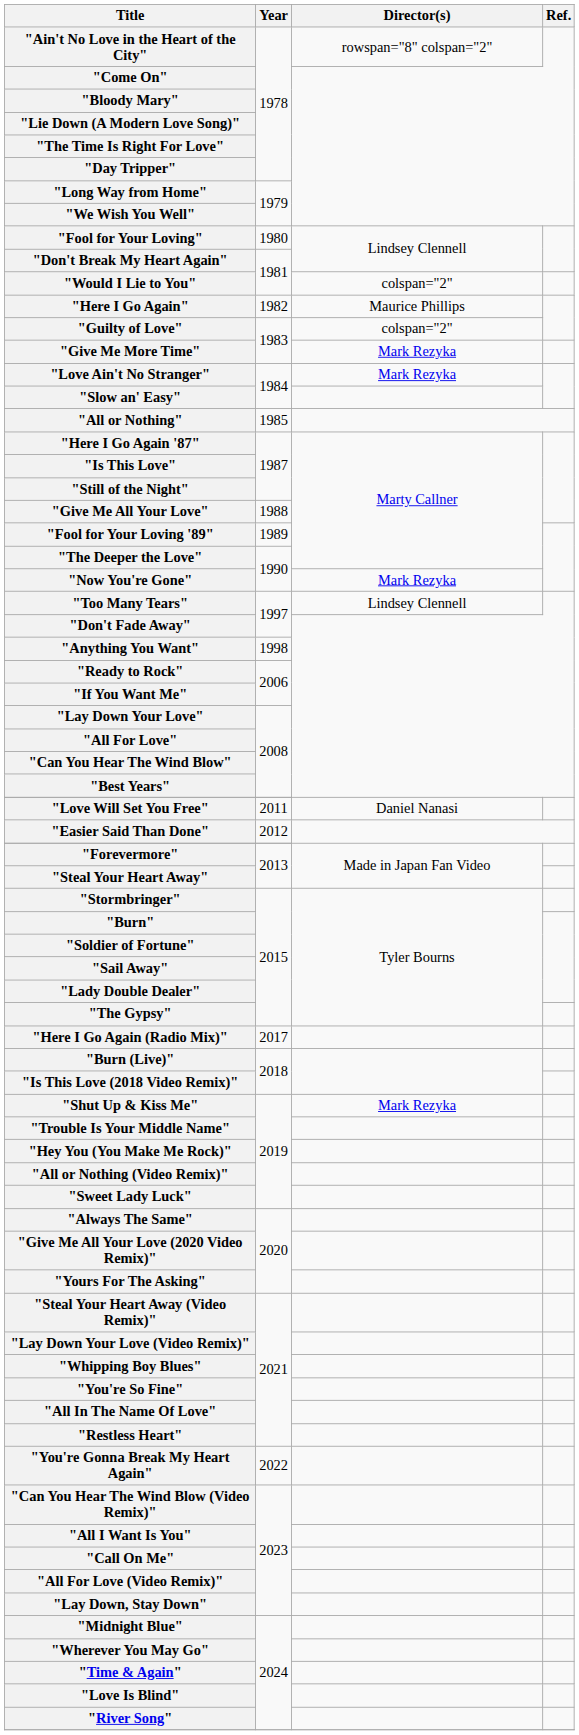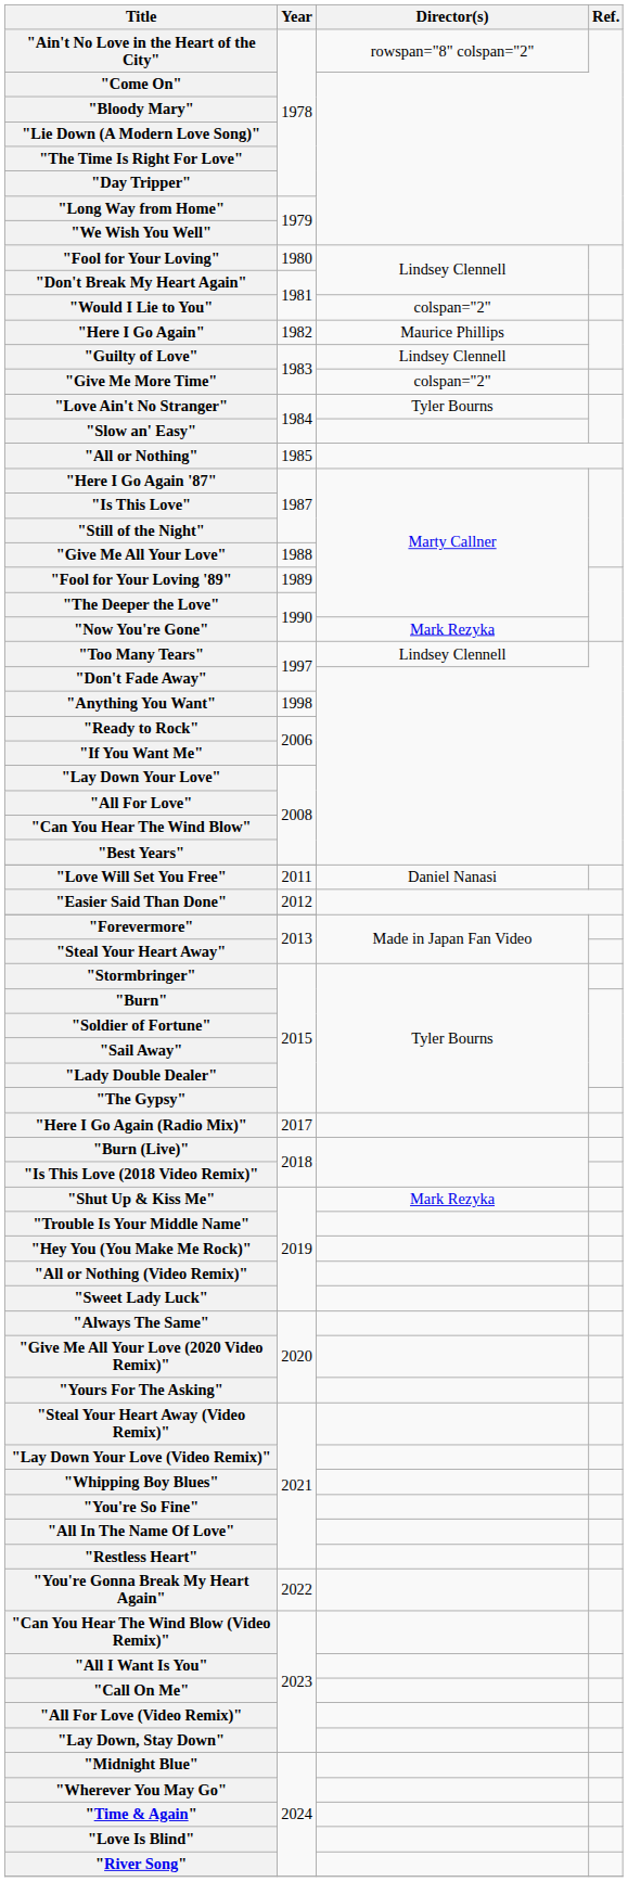"Guilty of Love" | Director(s): colspan="2" -> Lindsey Clennell
"Give Me More Time" | Director(s): Mark Rezyka -> colspan="2"
"Love Ain't No Stranger" | Director(s): Mark Rezyka -> Tyler Bourns
